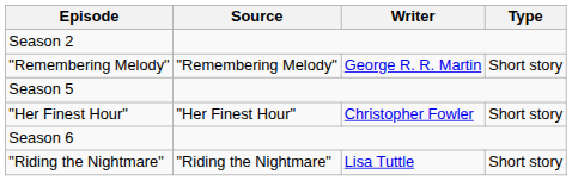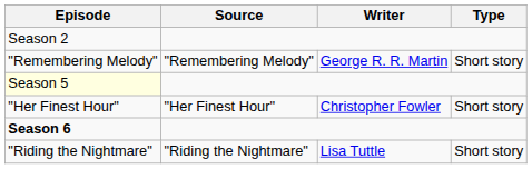Season 5 | Episode: no background -> lightyellow background
Season 6 | Episode: normal -> bold
